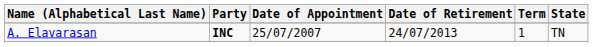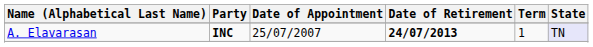A. Elavarasan | Date of Retirement: normal -> bold
A. Elavarasan | State: no background -> lavender background
